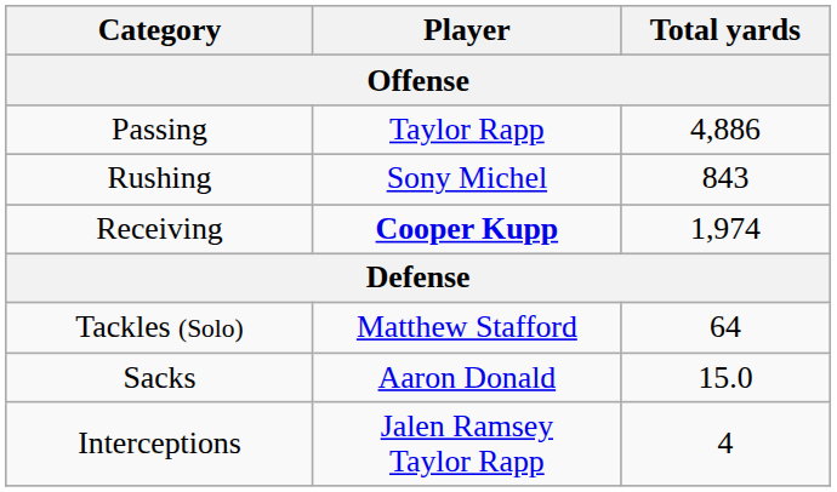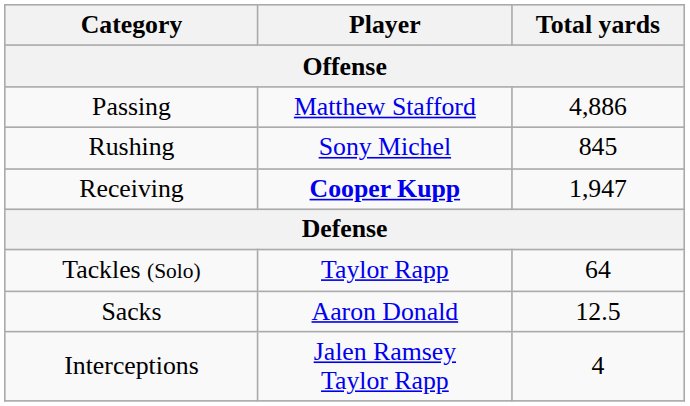Passing | Player: Taylor Rapp -> Matthew Stafford
Rushing | Total yards: 843 -> 845
Receiving | Total yards: 1,974 -> 1,947
Tackles (Solo) | Player: Matthew Stafford -> Taylor Rapp
Sacks | Total yards: 15.0 -> 12.5
